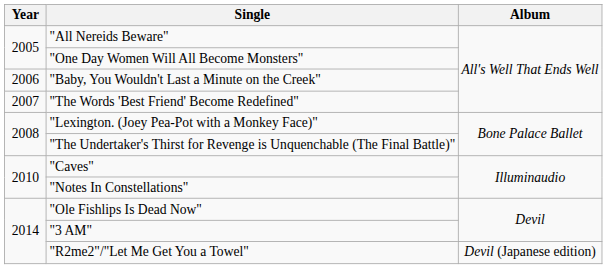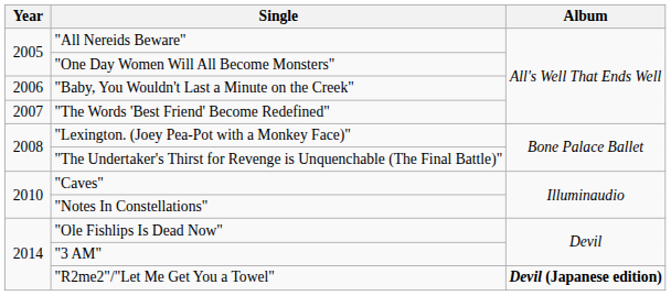"R2me2"/"Let Me Get You a Towel" | Album: normal -> bold
